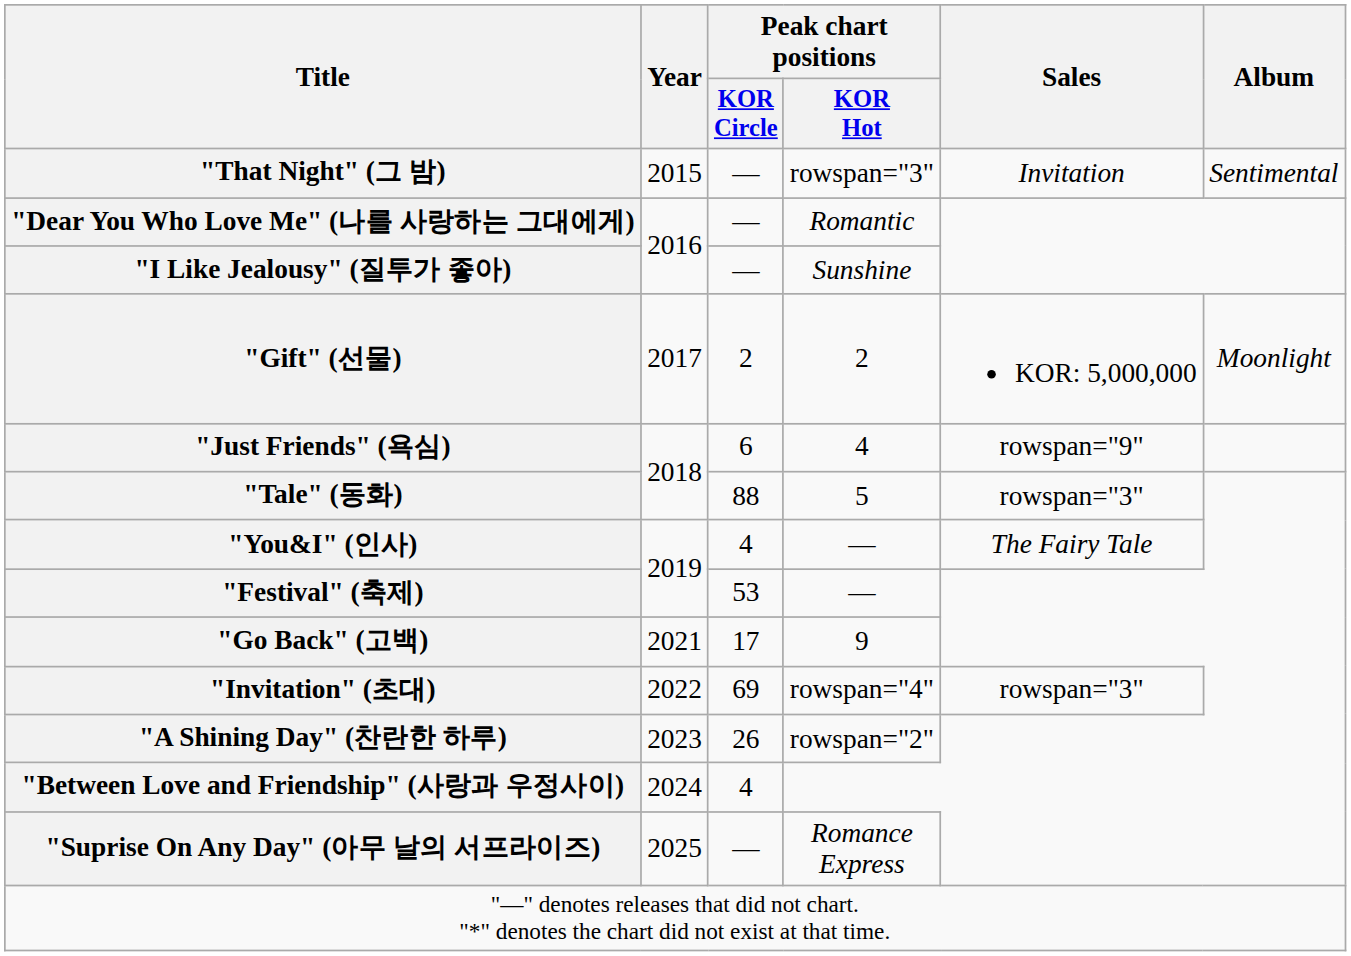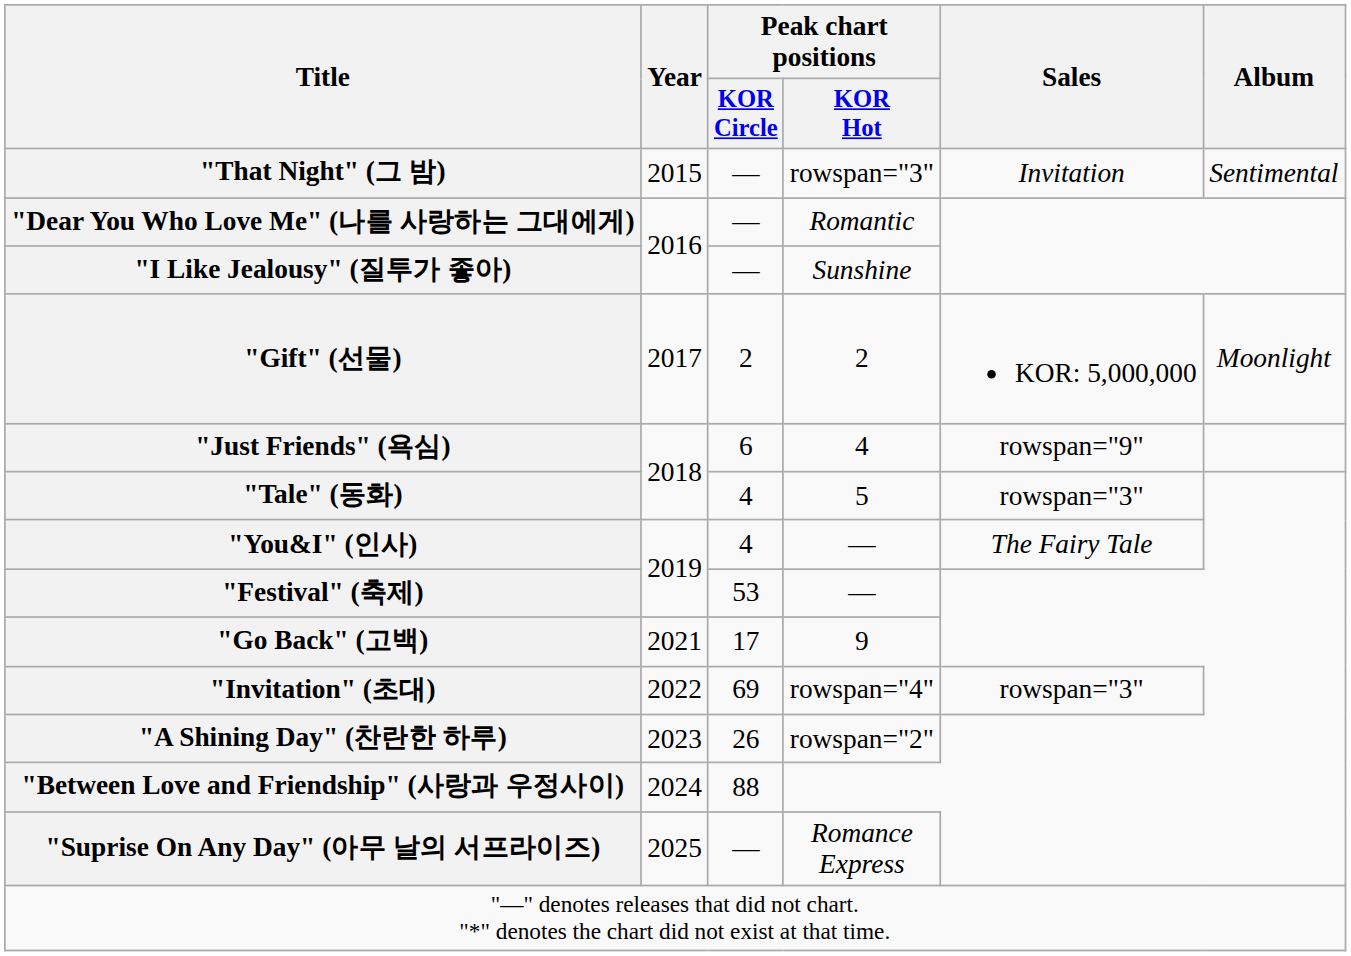"Tale" (동화) | Peak chart positions / KOR Circle: 88 -> 4
"Between Love and Friendship" (사랑과 우정사이) | Peak chart positions / KOR Circle: 4 -> 88
